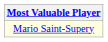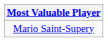row 2 | column 1: lightyellow background -> no background
